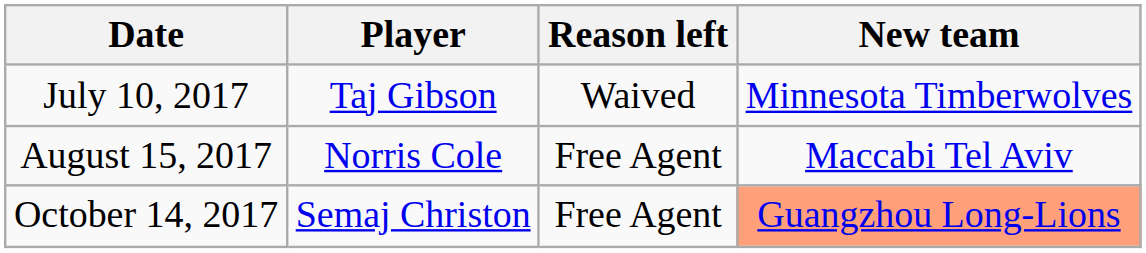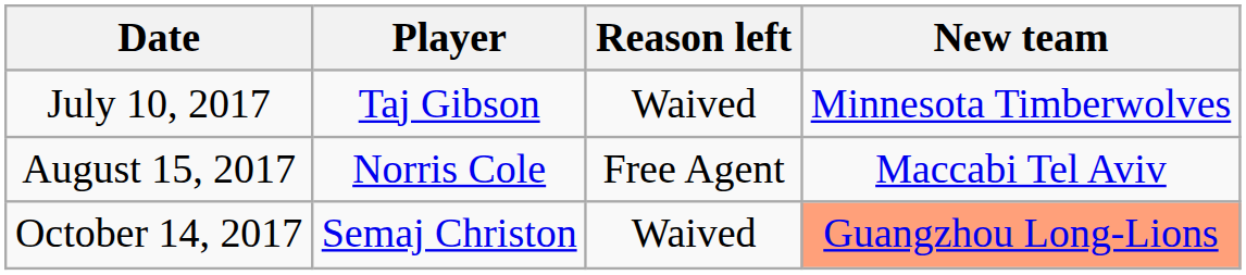October 14, 2017 | Reason left: Free Agent -> Waived
